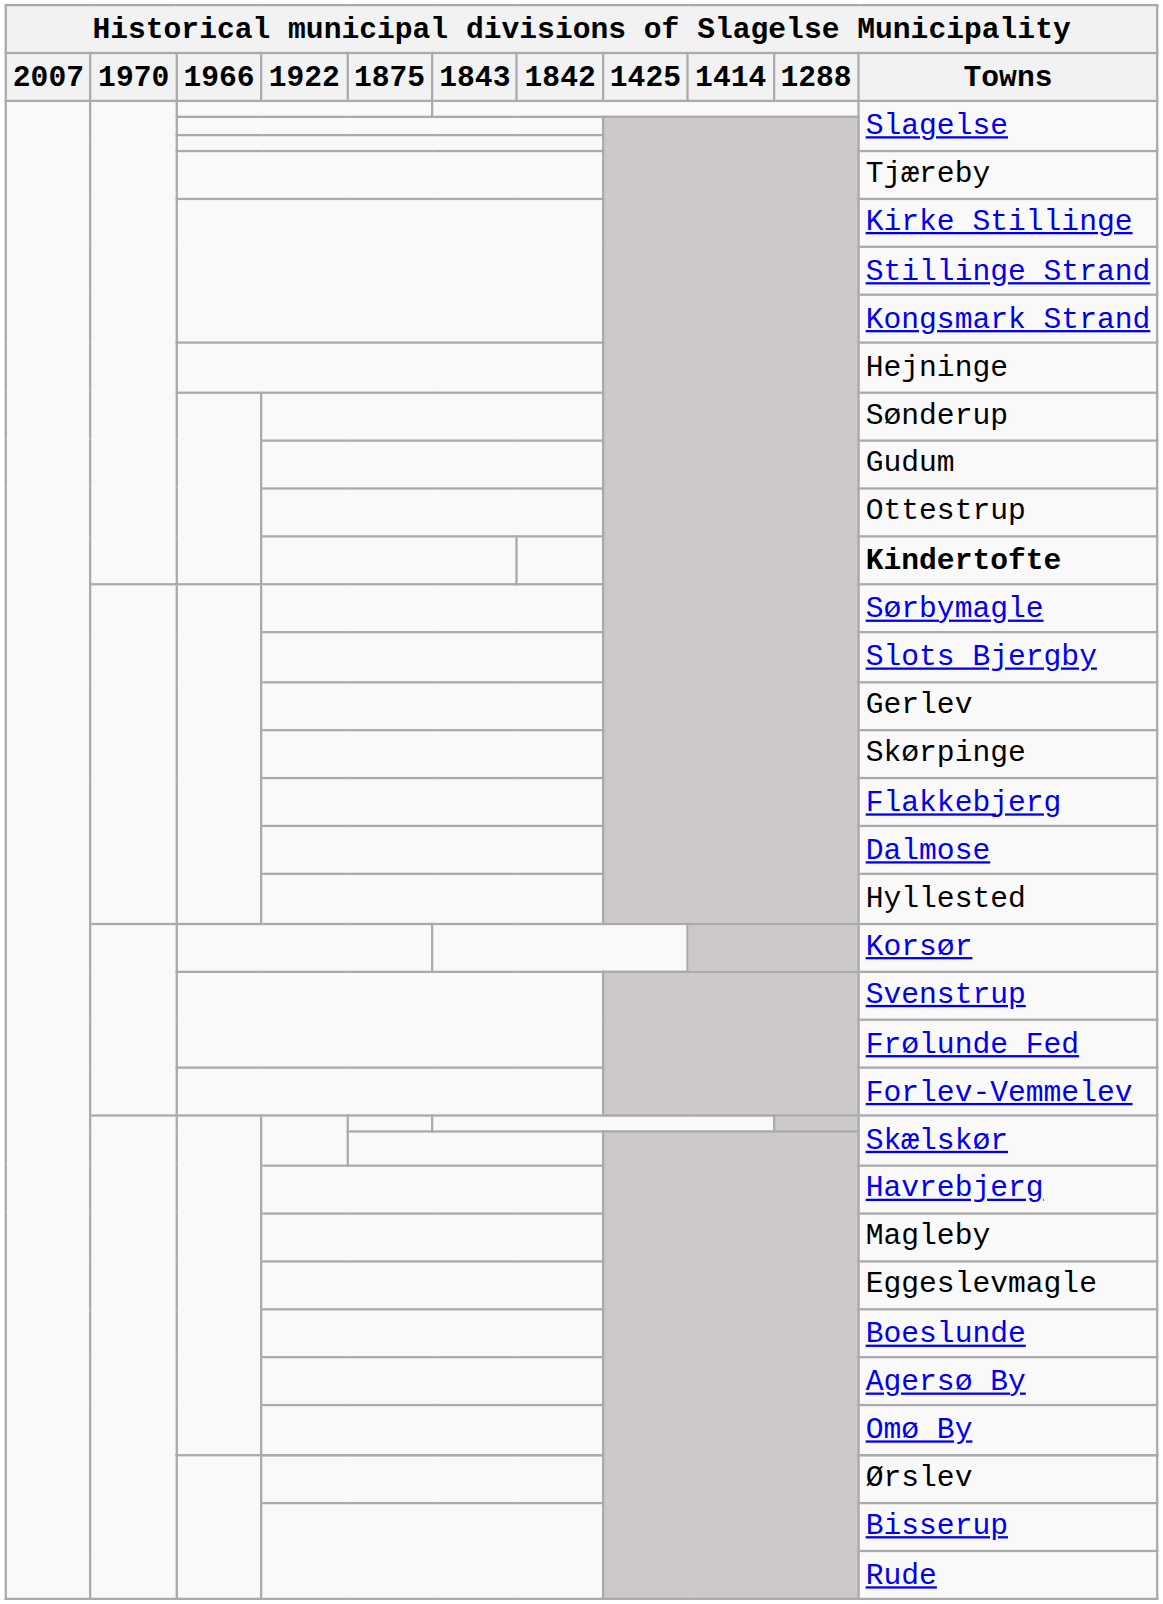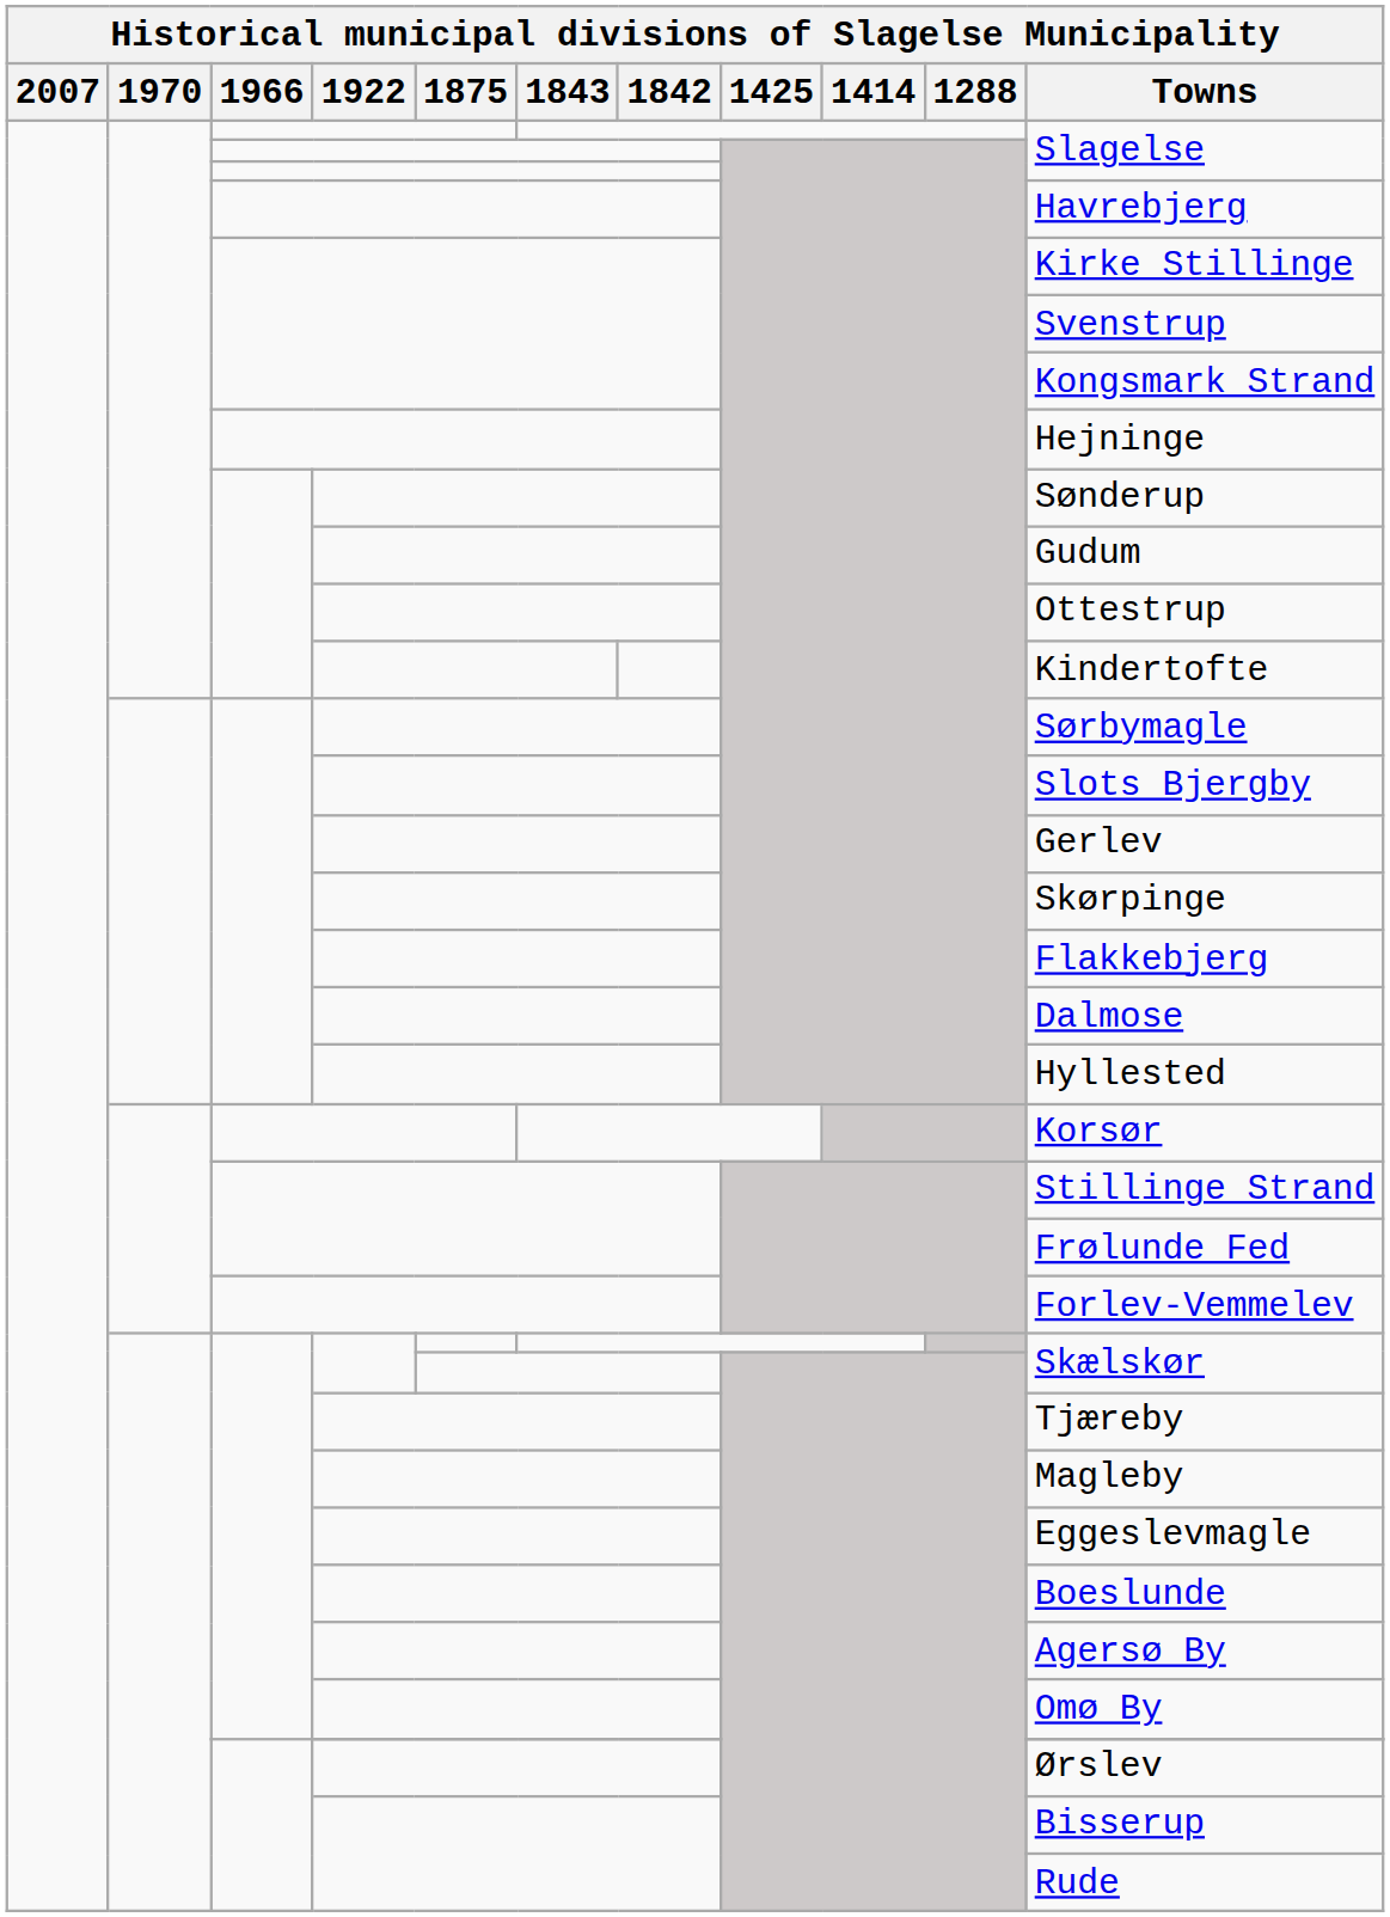row 6 | Towns: Tjæreby -> Havrebjerg
row 8 | Towns: Stillinge Strand -> Svenstrup
row 14 | Towns: bold -> normal
row 23 | Towns: Svenstrup -> Stillinge Strand
row 28 | Towns: Havrebjerg -> Tjæreby
